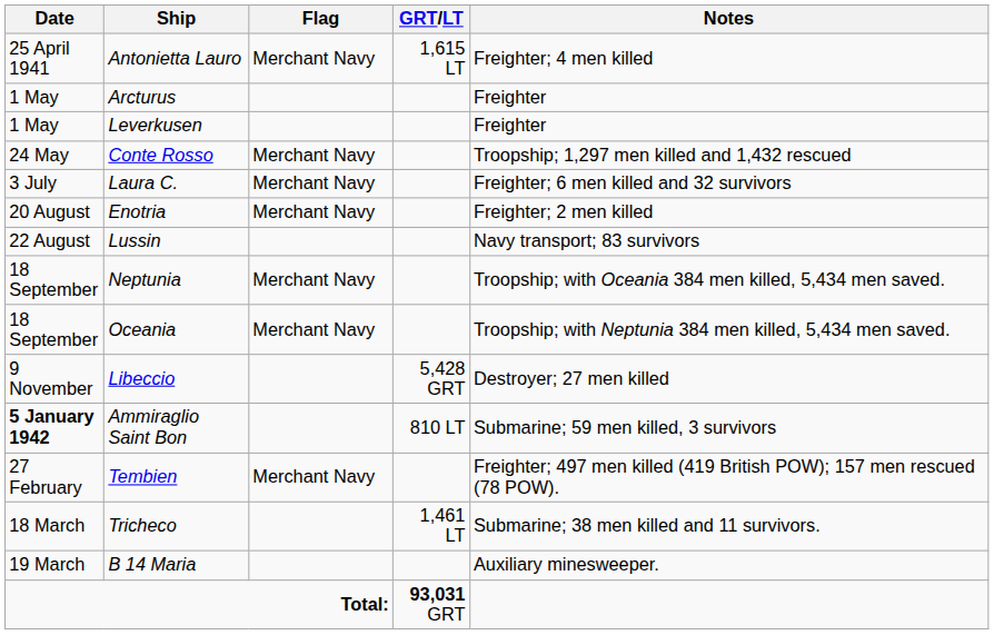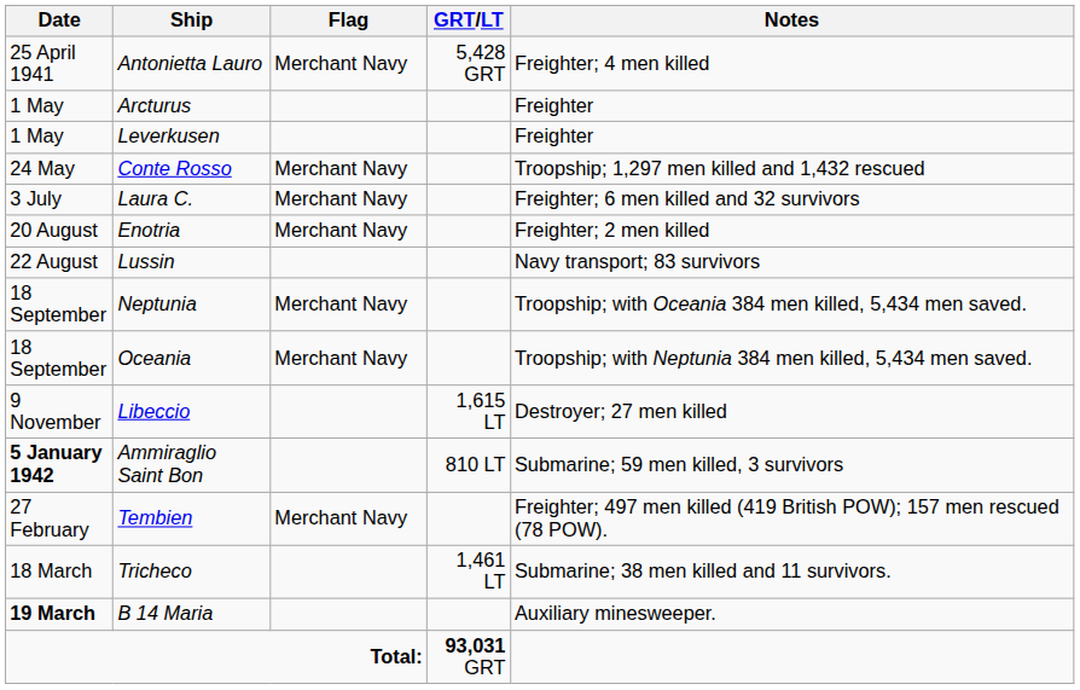Antonietta Lauro | GRT/LT: 1,615 LT -> 5,428 GRT
Libeccio | GRT/LT: 5,428 GRT -> 1,615 LT
B 14 Maria | Date: normal -> bold
